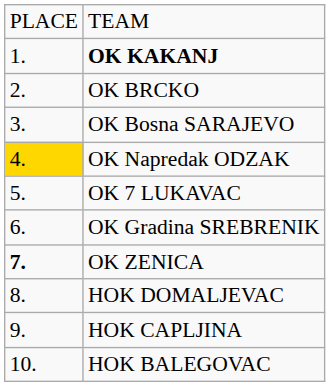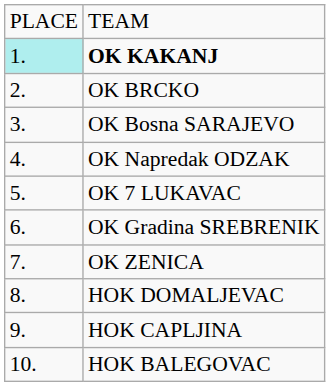OK KAKANJ | column 1: no background -> paleturquoise background
OK Napredak ODZAK | column 1: gold background -> no background
OK ZENICA | column 1: bold -> normal
